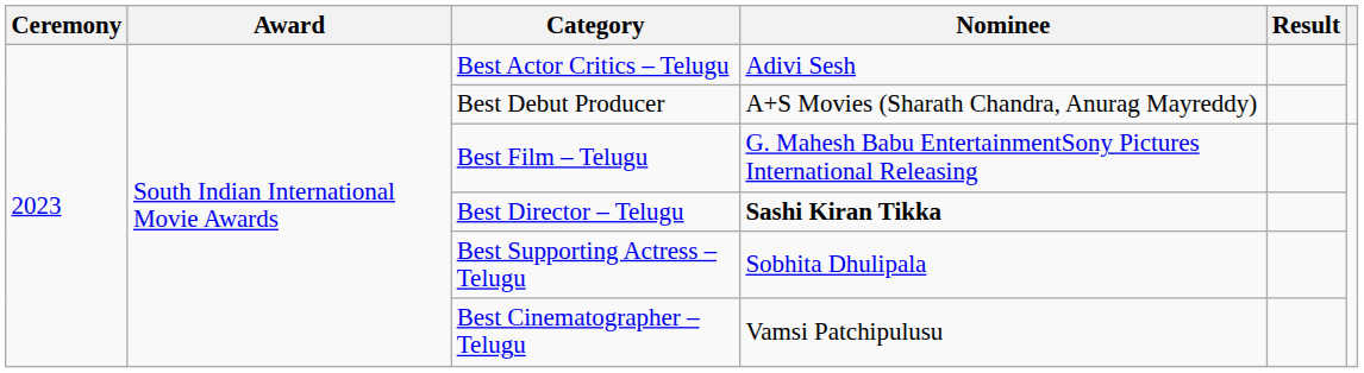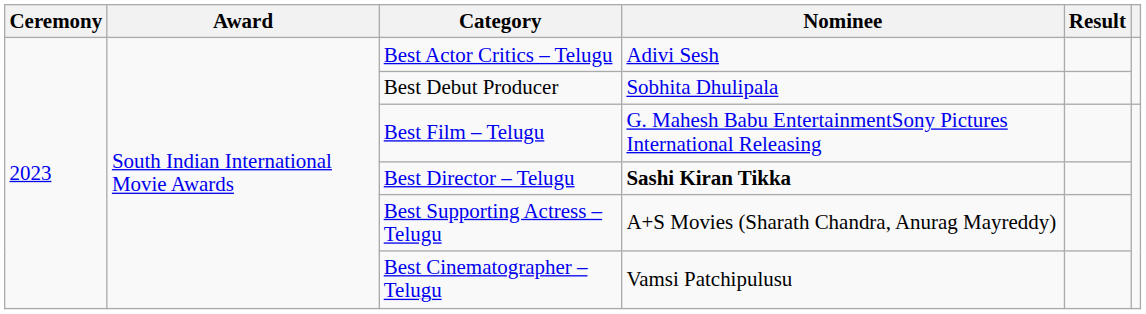Best Debut Producer | Nominee: A+S Movies (Sharath Chandra, Anurag Mayreddy) -> Sobhita Dhulipala
Best Supporting Actress – Telugu | Nominee: Sobhita Dhulipala -> A+S Movies (Sharath Chandra, Anurag Mayreddy)
